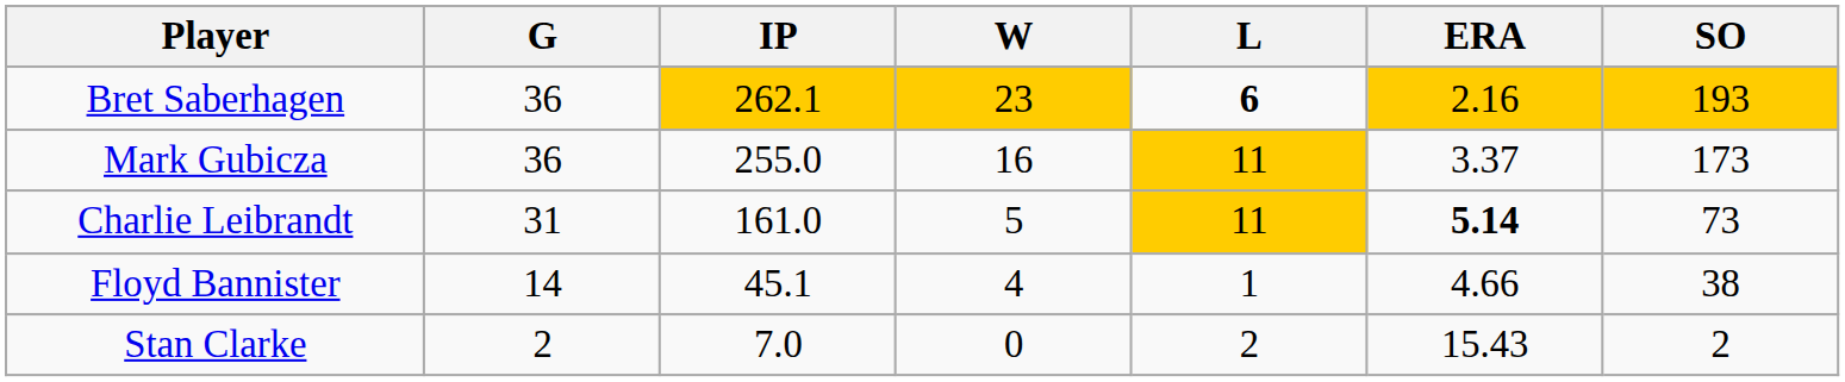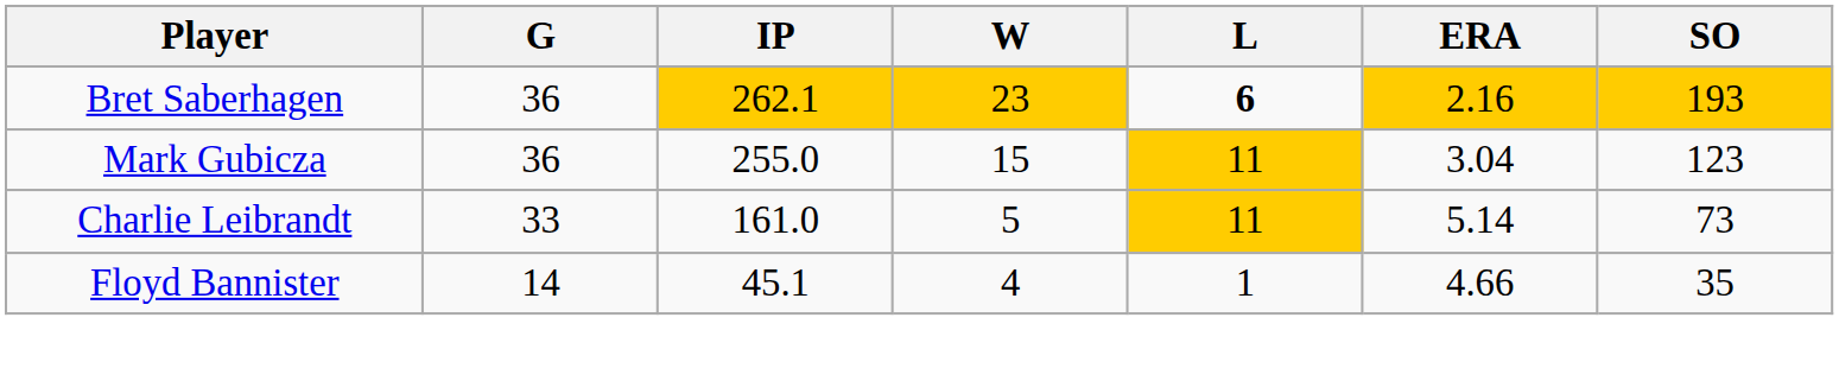Mark Gubicza | W: 16 -> 15
Mark Gubicza | ERA: 3.37 -> 3.04
Mark Gubicza | SO: 173 -> 123
Charlie Leibrandt | G: 31 -> 33
Charlie Leibrandt | ERA: bold -> normal
Floyd Bannister | SO: 38 -> 35
- row: Stan Clarke | 2 | 7.0 | 0 | 2 | 15.43 | 2
